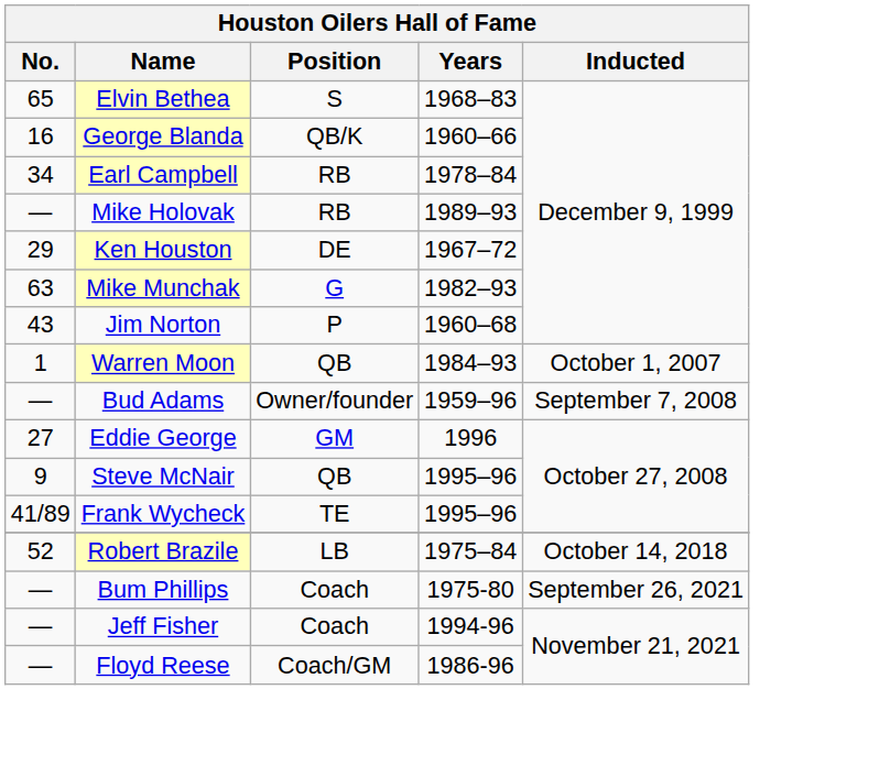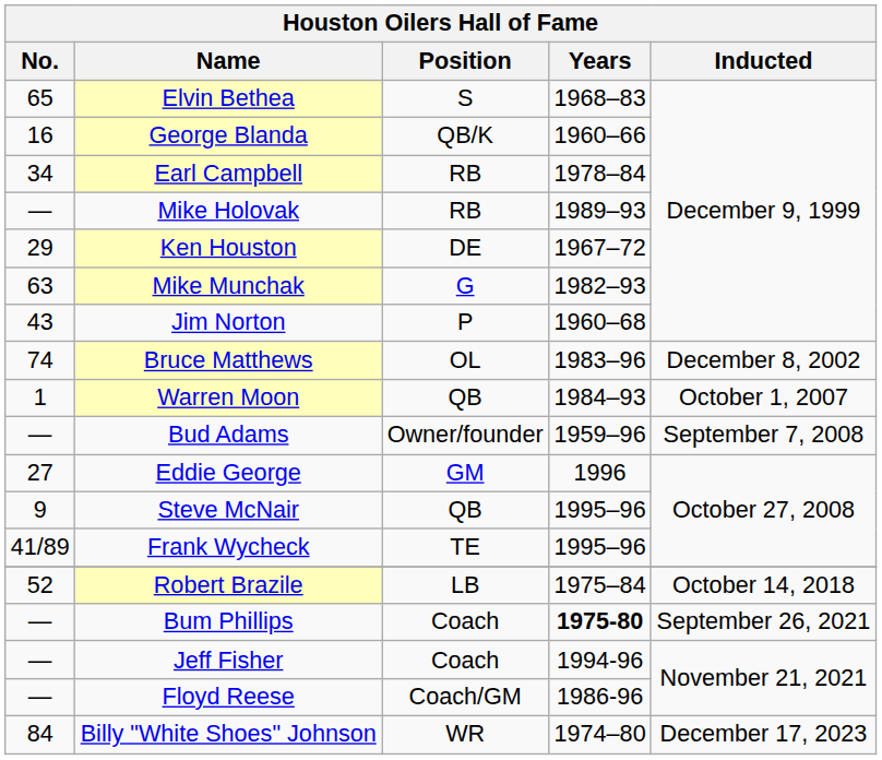+ row: 74 | Bruce Matthews | OL | 1983–96 | December 8, 2002
Bum Phillips | Years: normal -> bold
+ row: 84 | Billy "White Shoes" Johnson | WR | 1974–80 | December 17, 2023
